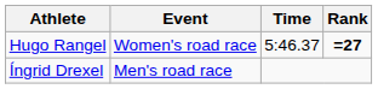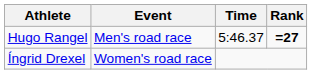Hugo Rangel | Event: Women's road race -> Men's road race
Íngrid Drexel | Event: Men's road race -> Women's road race
